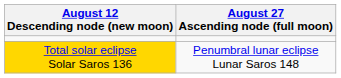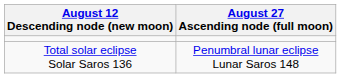row 3 | August 12 Descending node (new moon): gold background -> no background
